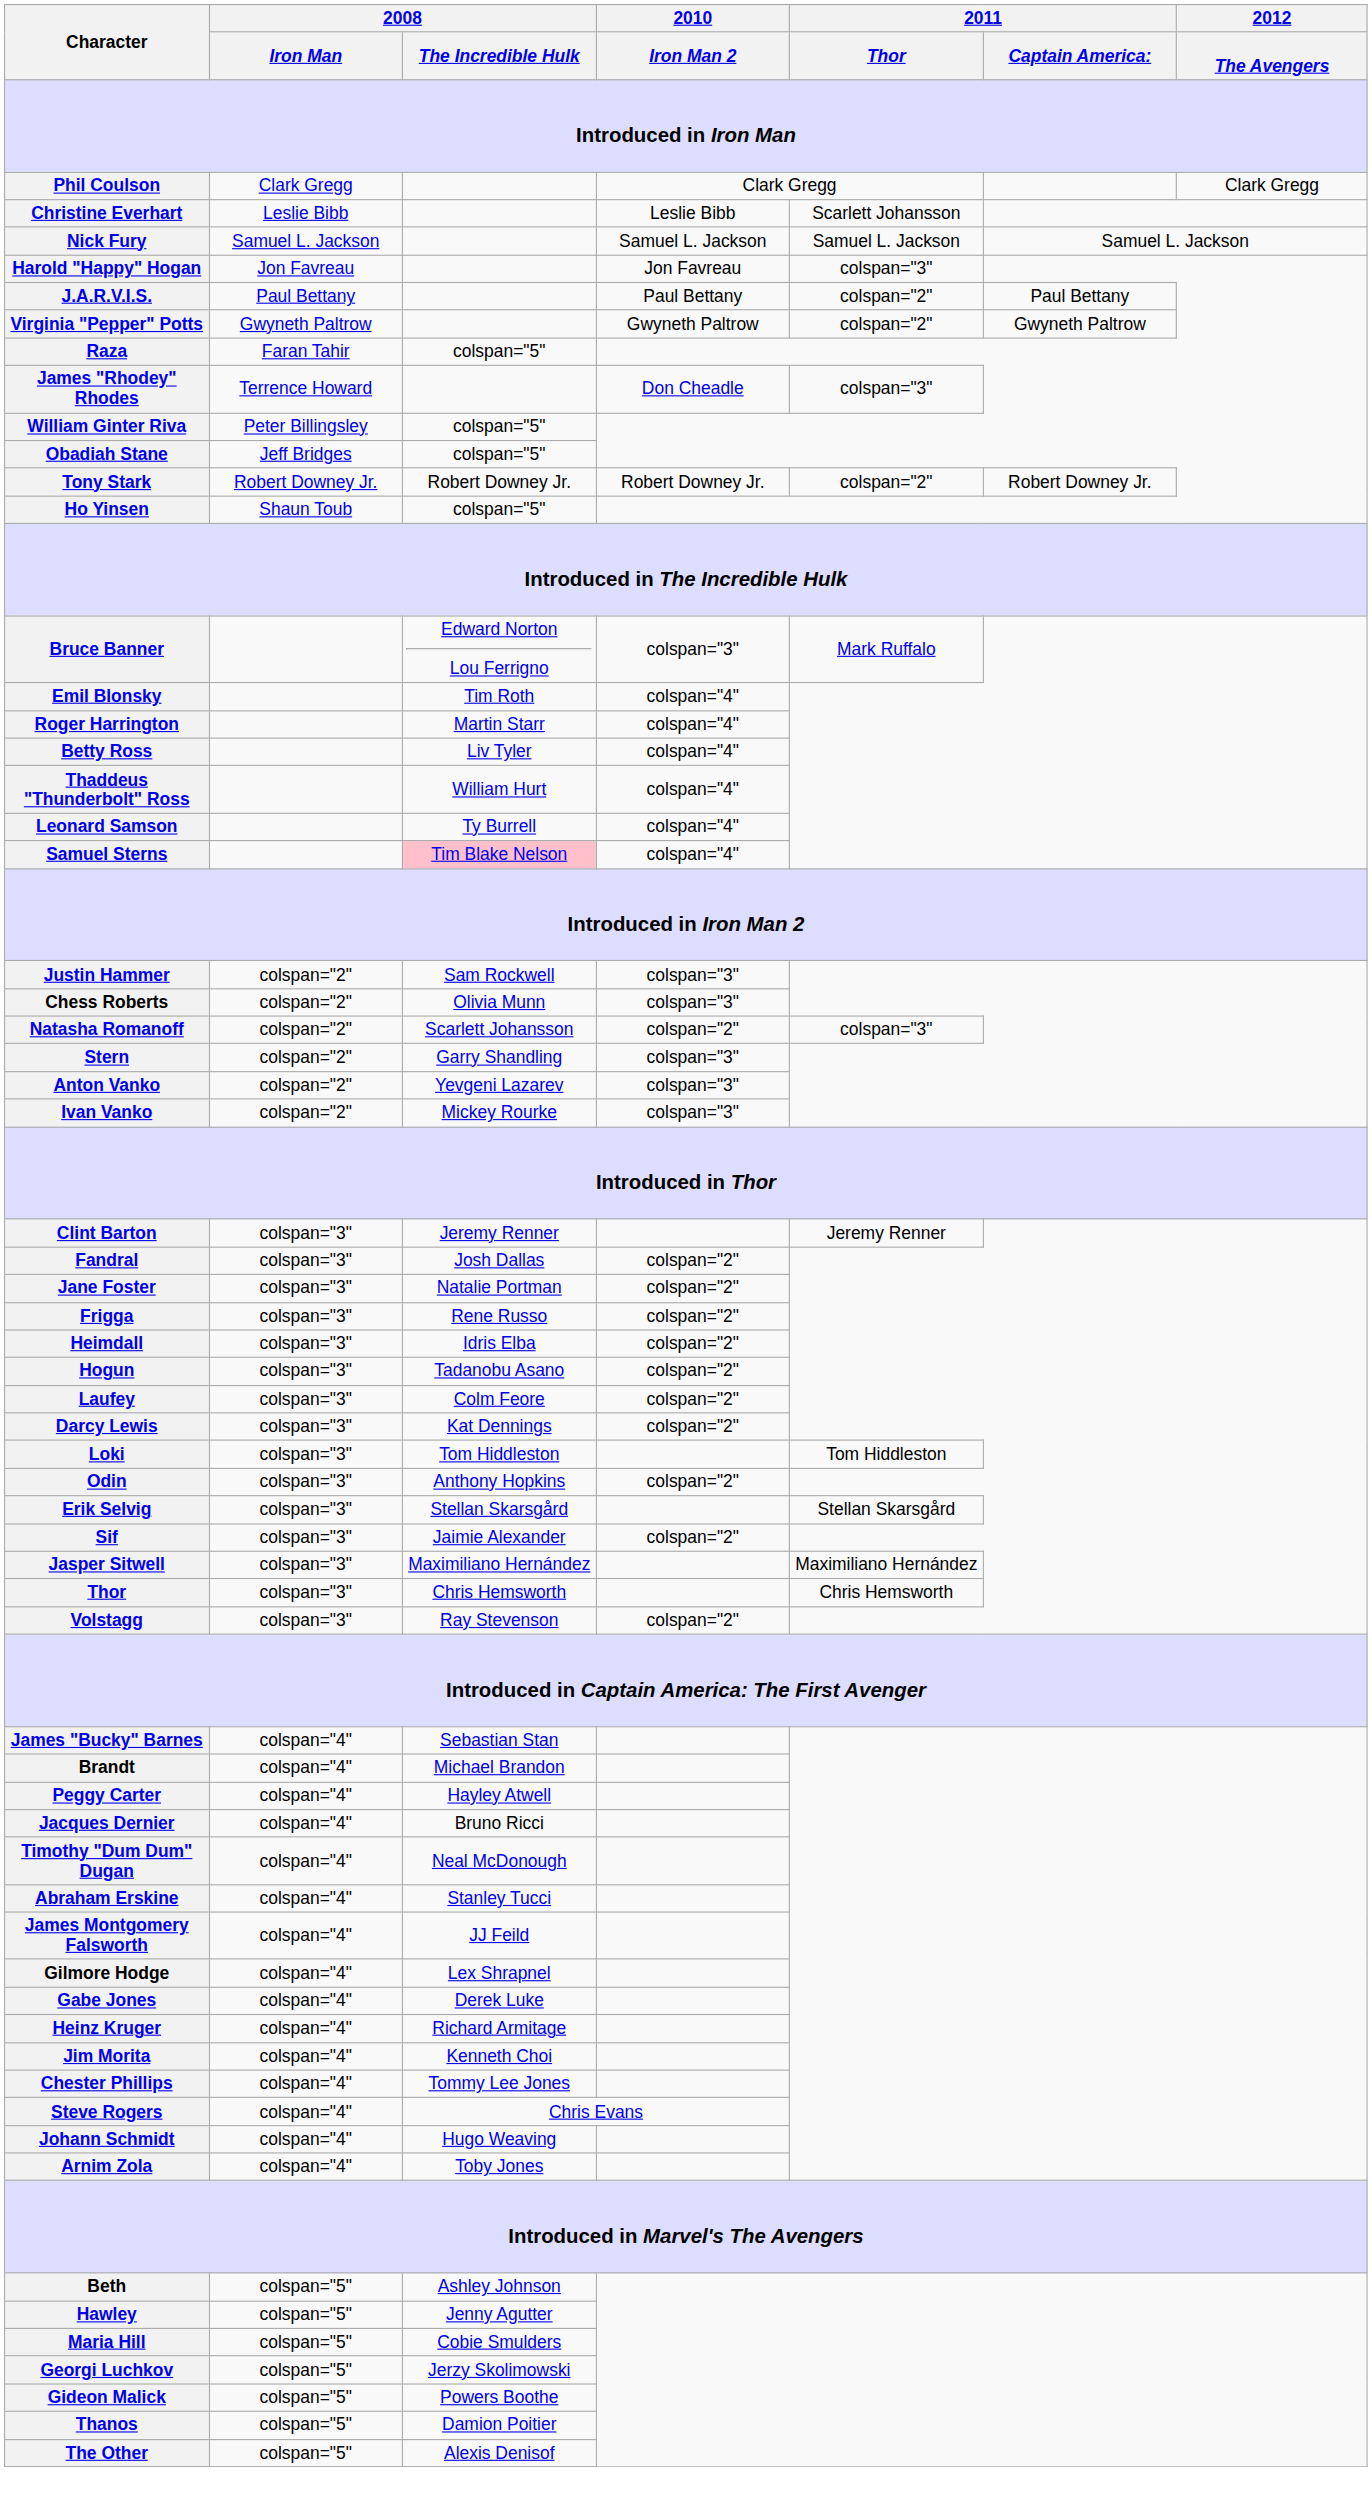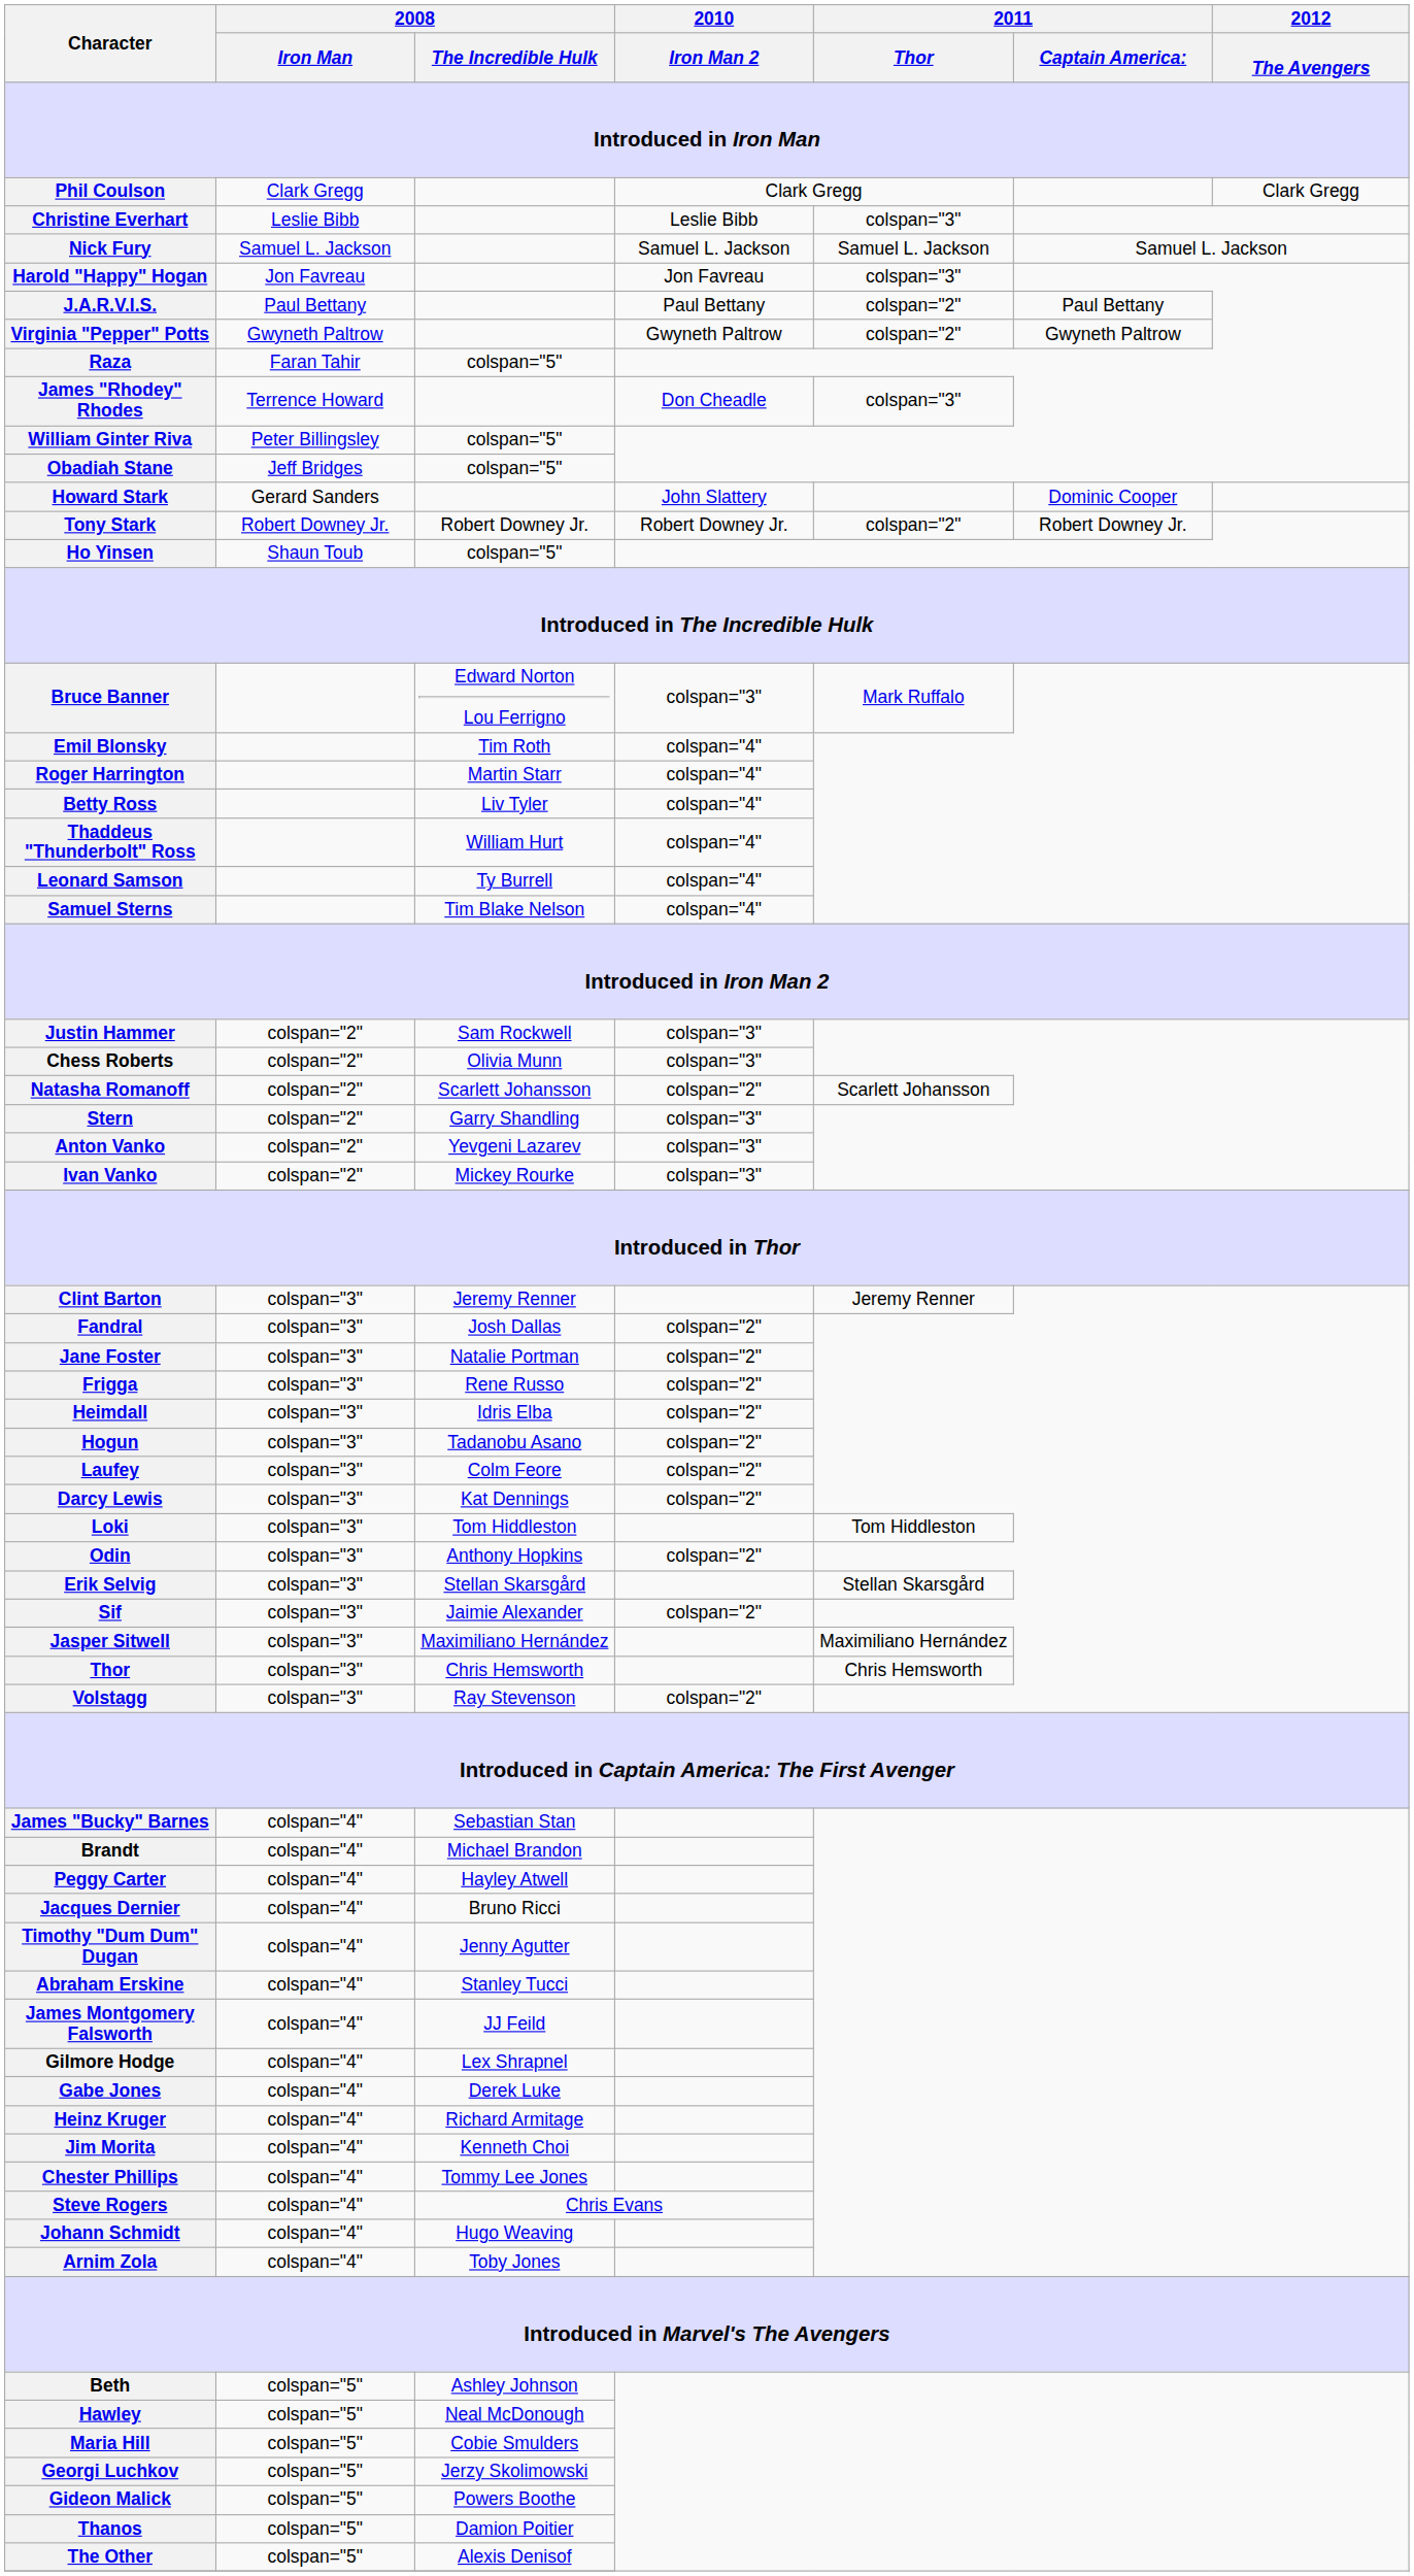Christine Everhart | 2011 / Thor: Scarlett Johansson -> colspan="3"
+ row: Howard Stark | Gerard Sanders | John Slattery | Dominic Cooper
Samuel Sterns | 2008 / The Incredible Hulk: pink background -> no background
Natasha Romanoff | 2011 / Thor: colspan="3" -> Scarlett Johansson
Timothy "Dum Dum" Dugan | 2008 / The Incredible Hulk: Neal McDonough -> Jenny Agutter
Hawley | 2008 / The Incredible Hulk: Jenny Agutter -> Neal McDonough
